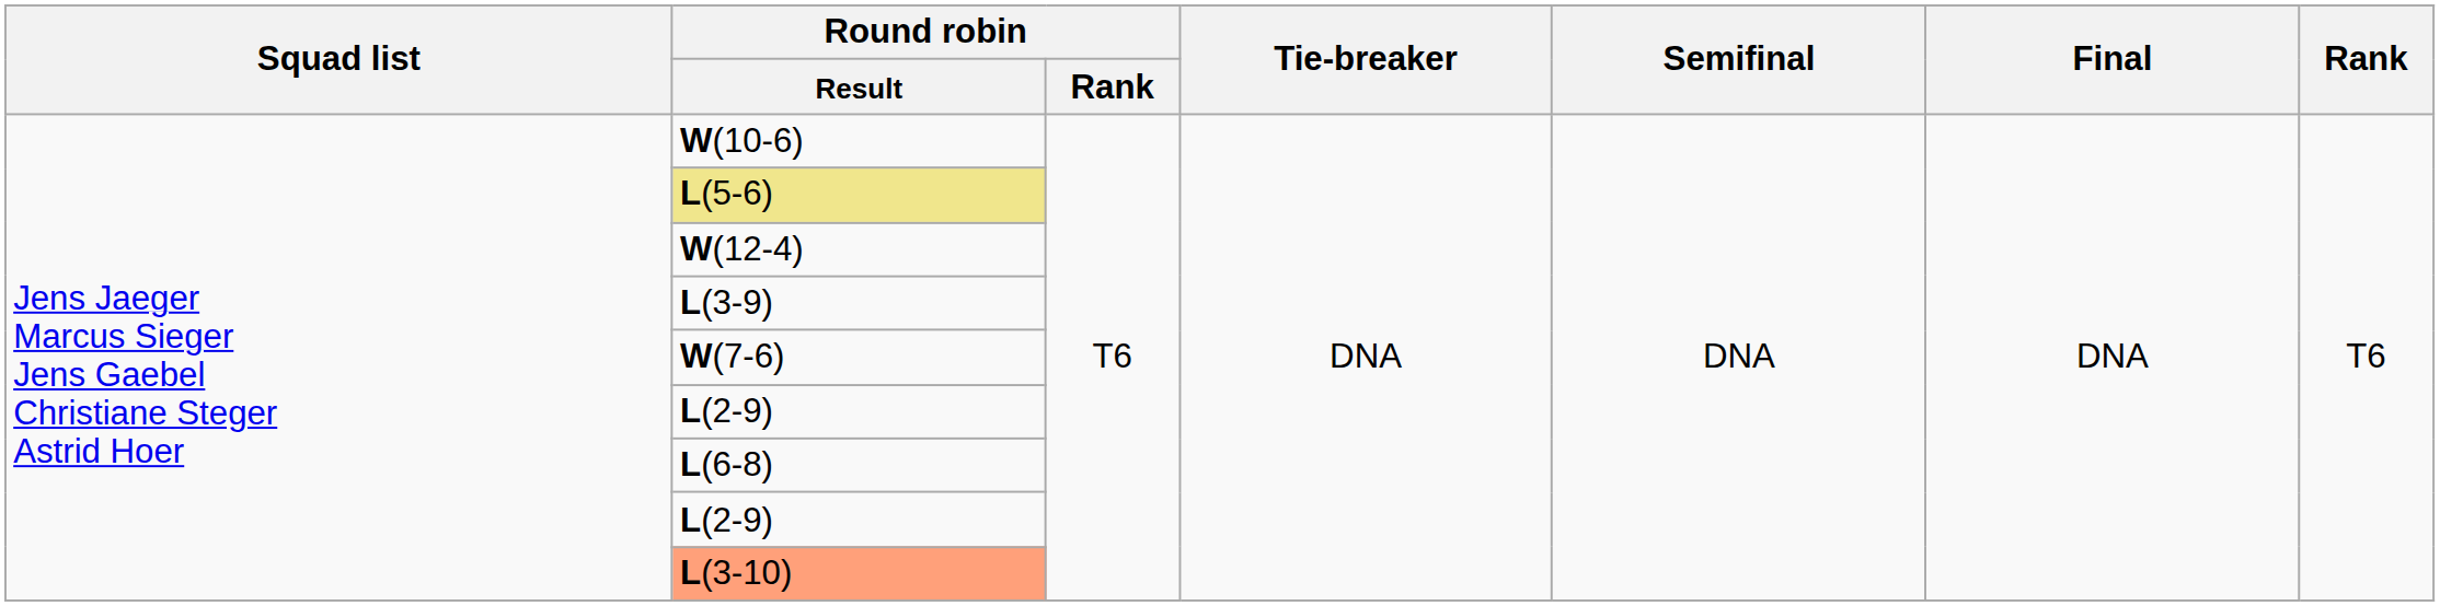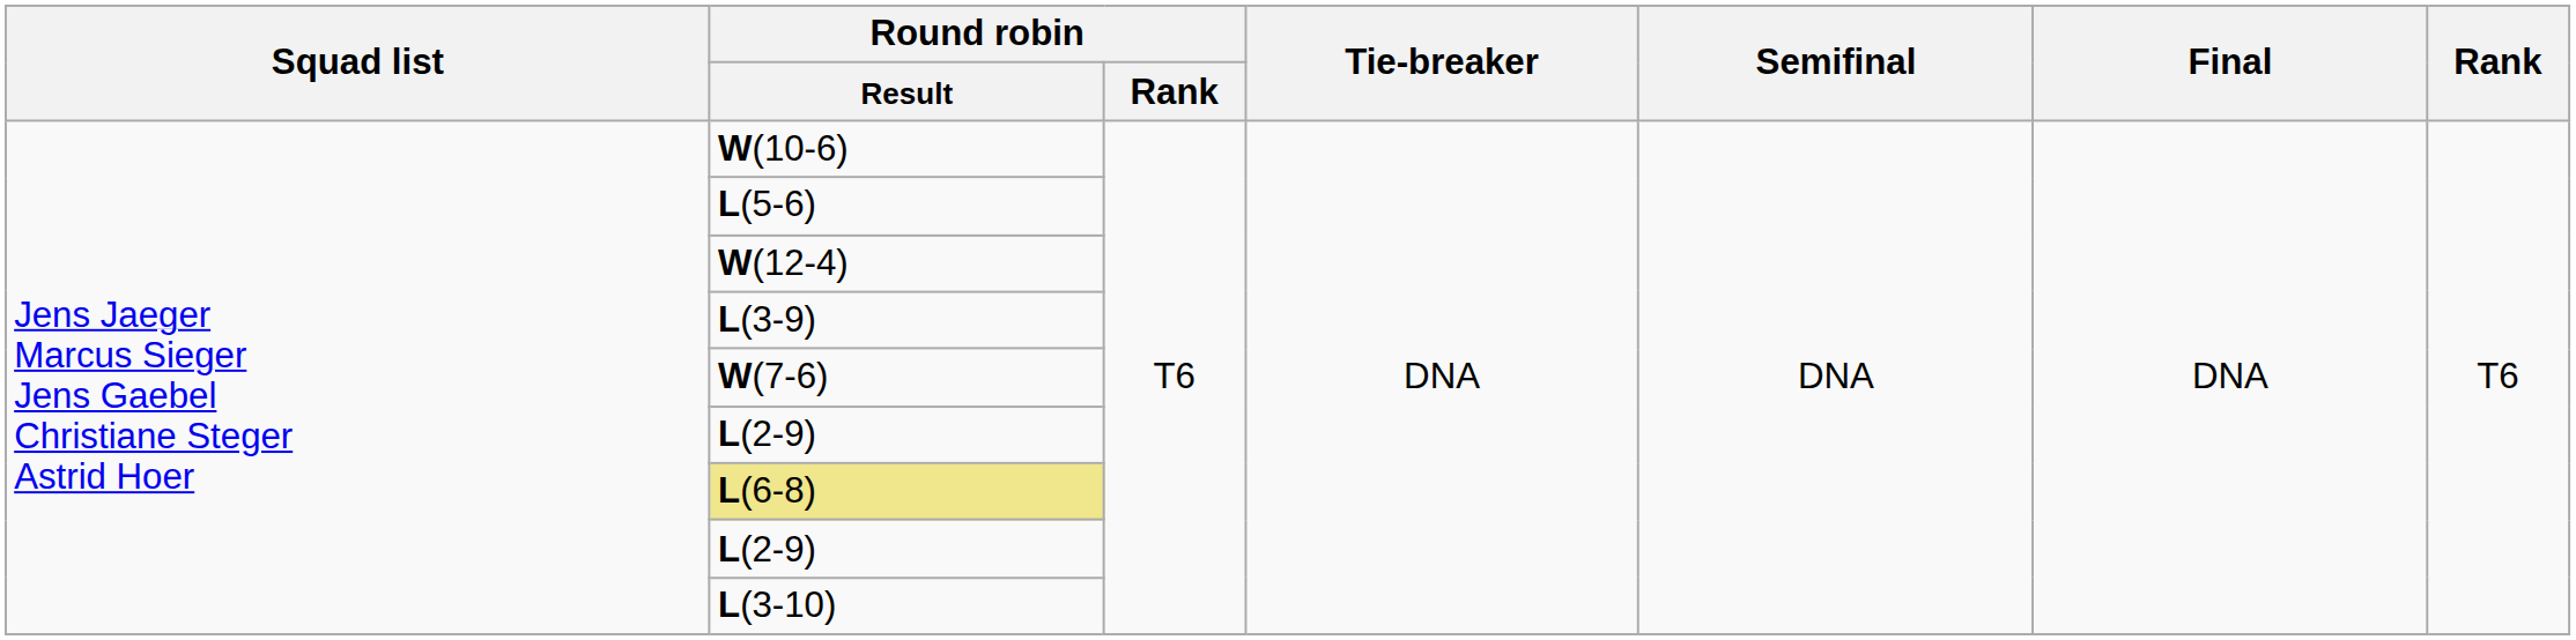L(5-6) | Round robin / Result: khaki background -> no background
L(6-8) | Round robin / Result: no background -> khaki background
L(3-10) | Round robin / Result: lightsalmon background -> no background
